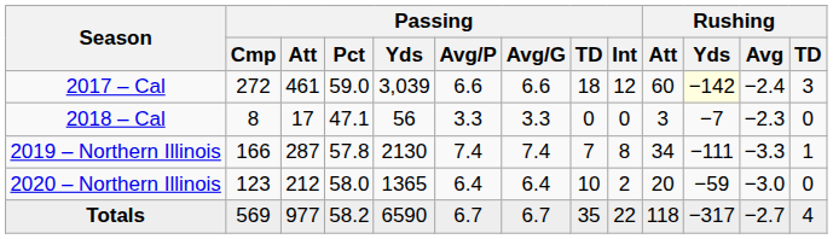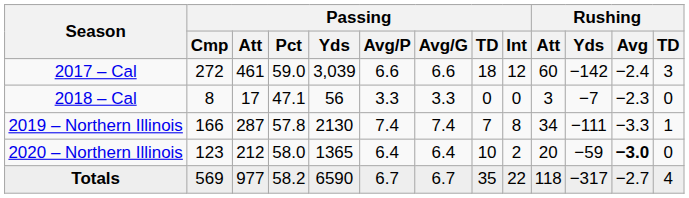2017 – Cal | Rushing / Yds: lightyellow background -> no background
2020 – Northern Illinois | Rushing / Avg: normal -> bold
